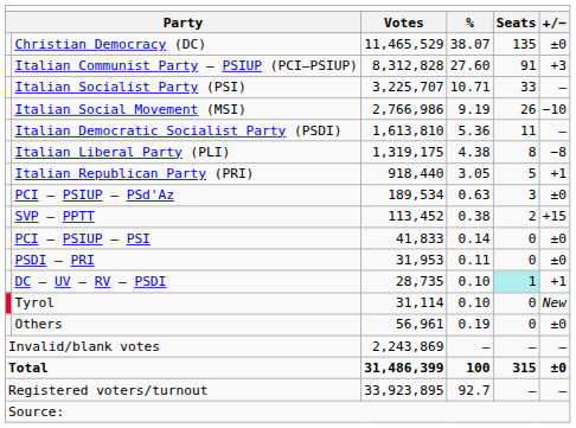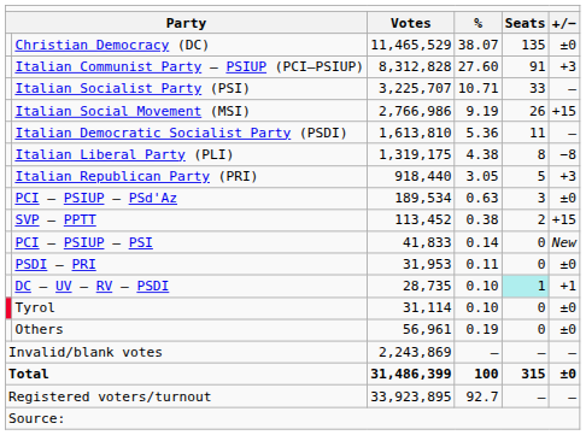Italian Social Movement (MSI) | column 6: −10 -> +15
Italian Republican Party (PRI) | column 6: +1 -> +3
PCI – PSIUP – PSI | column 6: ±0 -> New
Tyrol | column 6: New -> ±0
